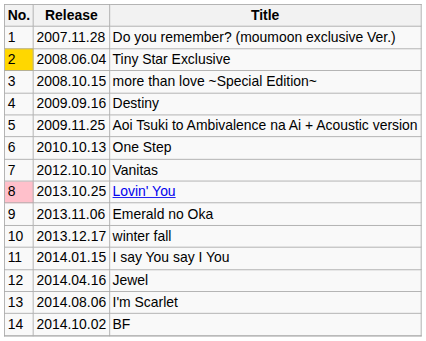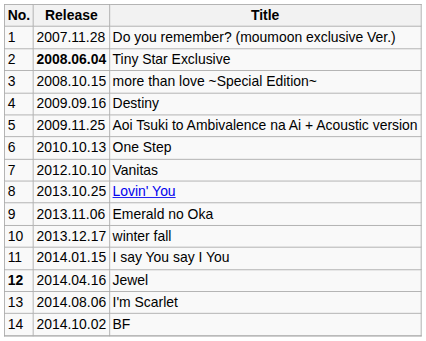Tiny Star Exclusive | No.: gold background -> no background
Tiny Star Exclusive | Release: normal -> bold
Lovin' You | No.: pink background -> no background
Jewel | No.: normal -> bold
